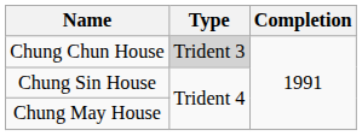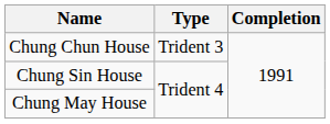Chung Chun House | Type: lightgrey background -> no background
